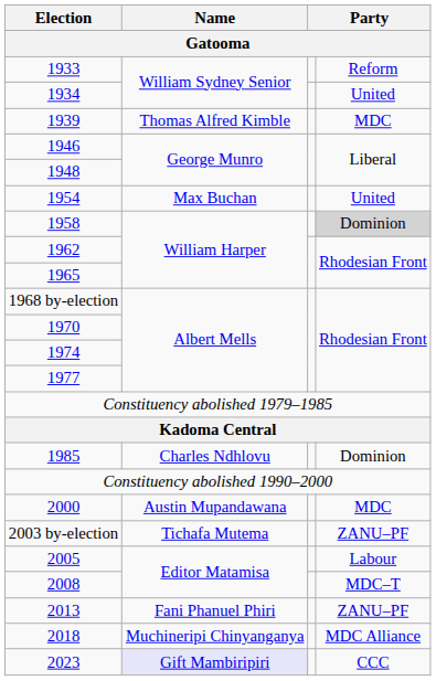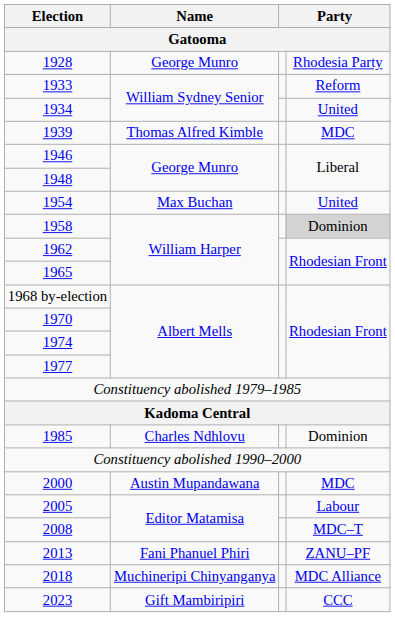+ row: 1928 | George Munro | Rhodesia Party
- row: 2003 by-election | Tichafa Mutema | ZANU–PF
2023 | Name: lavender background -> no background
